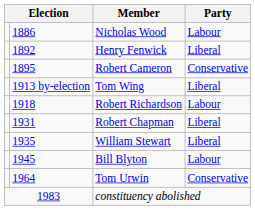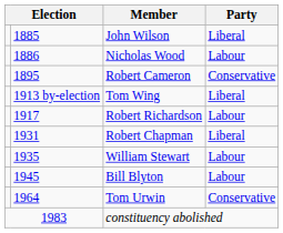+ row: 1885 | John Wilson | Liberal
- row: 1892 | Henry Fenwick | Liberal
Robert Richardson | column 2: 1918 -> 1917
William Stewart | Party: Liberal -> Labour
